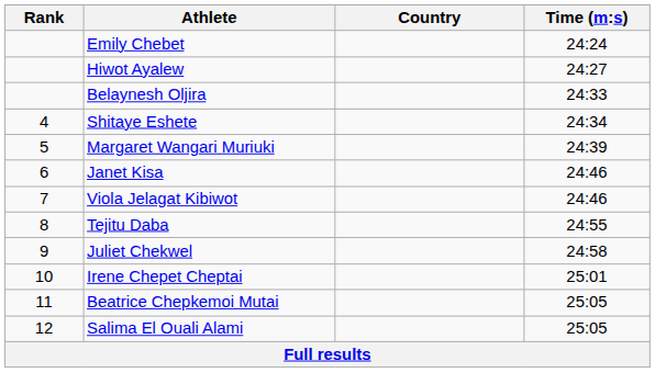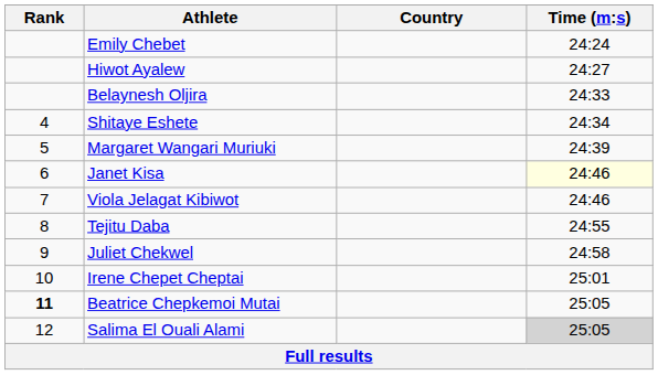Janet Kisa | Time (m:s): no background -> lightyellow background
Beatrice Chepkemoi Mutai | Rank: normal -> bold
Salima El Ouali Alami | Time (m:s): no background -> lightgrey background
